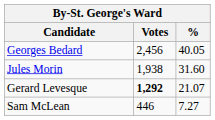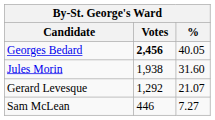Georges Bedard | Votes: normal -> bold
Gerard Levesque | Votes: bold -> normal
